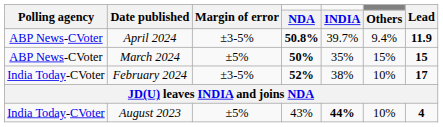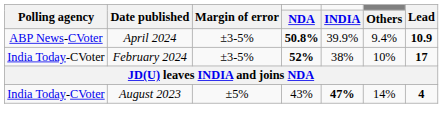April 2024 | INDIA: 39.7% -> 39.9%
April 2024 | Lead: 11.9 -> 10.9
- row: ABP News-CVoter | March 2024 | ±5% | 50% | 35% | 15% | 15
August 2023 | INDIA: 44% -> 47%
August 2023 | Others: 10% -> 14%
